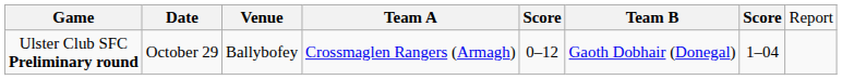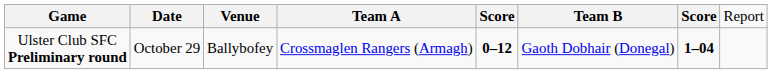Ulster Club SFC Preliminary round | column 5: normal -> bold
Ulster Club SFC Preliminary round | column 7: normal -> bold
